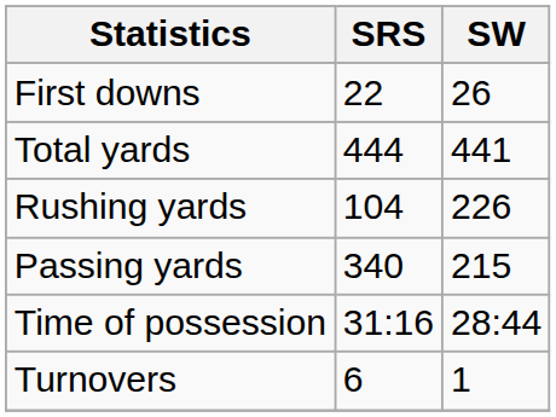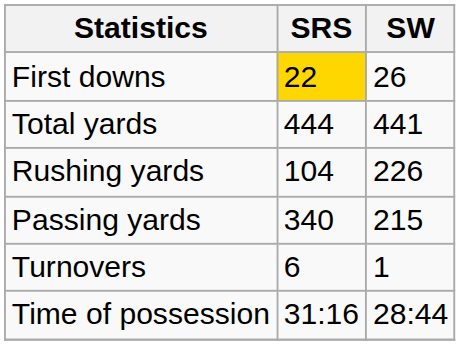First downs | SRS: no background -> gold background
rows swapped: Turnovers <-> Time of possession
